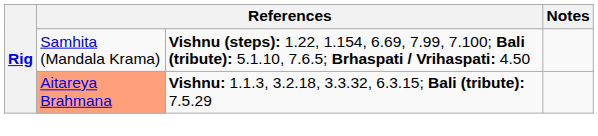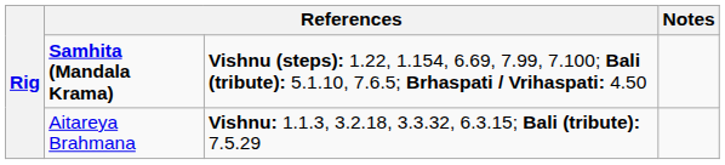Samhita (Mandala Krama) | column 2: normal -> bold
Aitareya Brahmana | column 2: lightsalmon background -> no background
